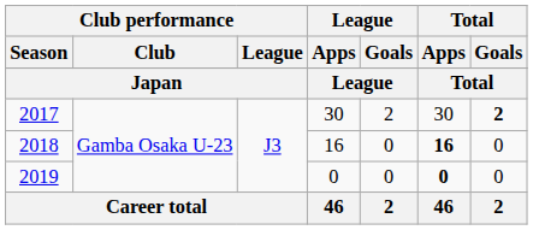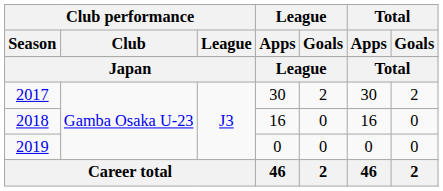2017 | Total / Goals: bold -> normal
2018 | Total / Apps: bold -> normal
2019 | Total / Apps: bold -> normal
